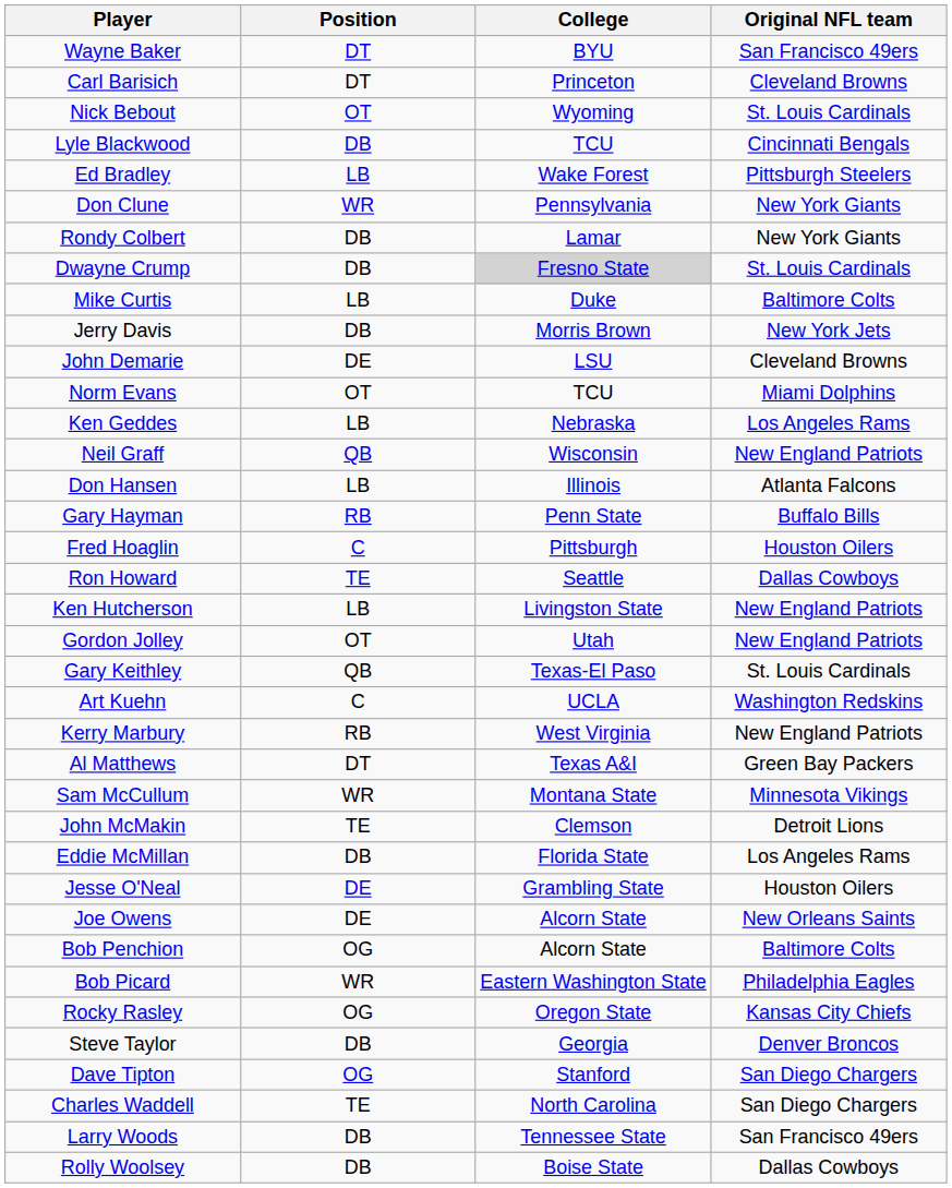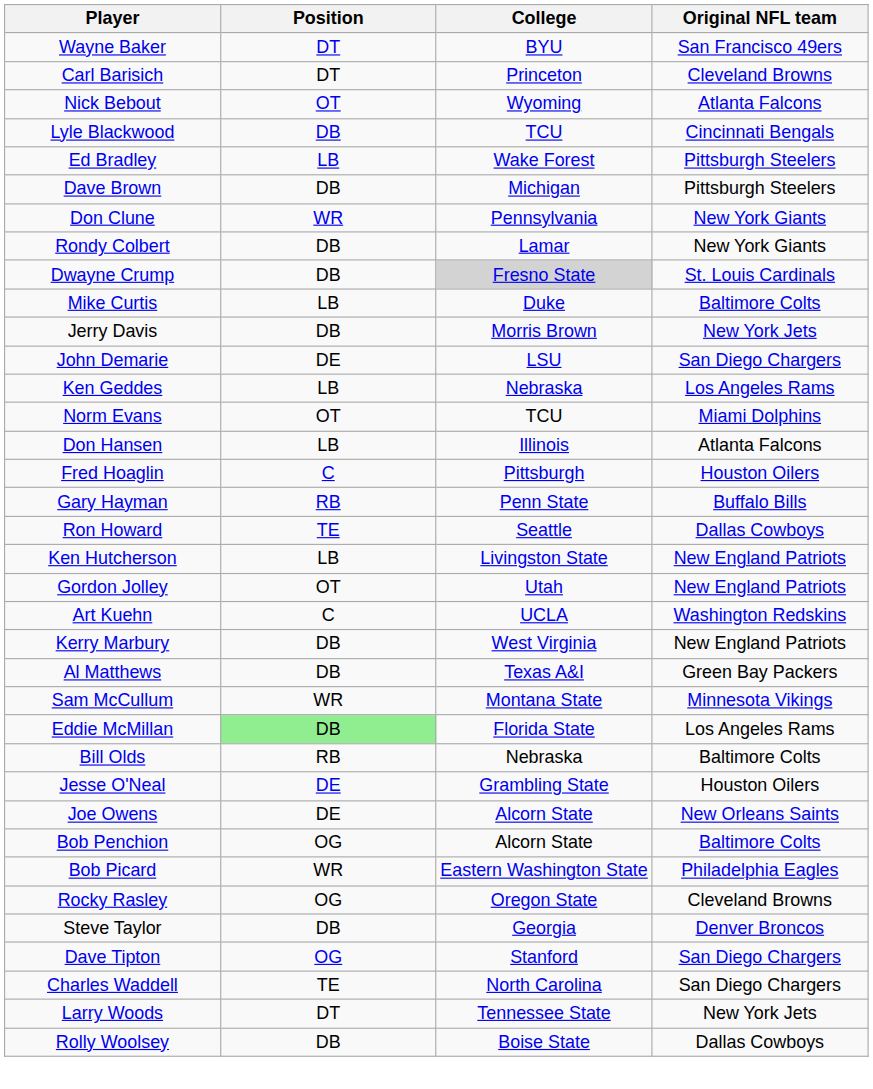Nick Bebout | Original NFL team: St. Louis Cardinals -> Atlanta Falcons
+ row: Dave Brown | DB | Michigan | Pittsburgh Steelers
John Demarie | Original NFL team: Cleveland Browns -> San Diego Chargers
rows swapped: Norm Evans <-> Ken Geddes
- row: Neil Graff | QB | Wisconsin | New England Patriots
rows swapped: Gary Hayman <-> Fred Hoaglin
- row: Gary Keithley | QB | Texas-El Paso | St. Louis Cardinals
Kerry Marbury | Position: RB -> DB
Al Matthews | Position: DT -> DB
- row: John McMakin | TE | Clemson | Detroit Lions
Eddie McMillan | Position: no background -> lightgreen background
+ row: Bill Olds | RB | Nebraska | Baltimore Colts
Rocky Rasley | Original NFL team: Kansas City Chiefs -> Cleveland Browns
Larry Woods | Position: DB -> DT
Larry Woods | Original NFL team: San Francisco 49ers -> New York Jets
